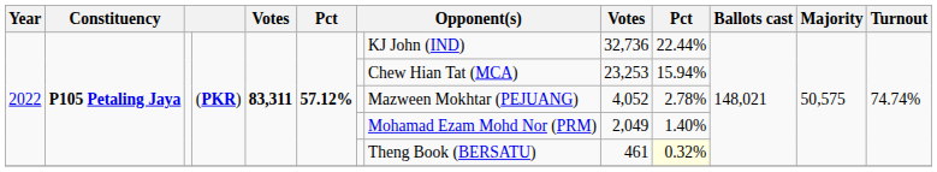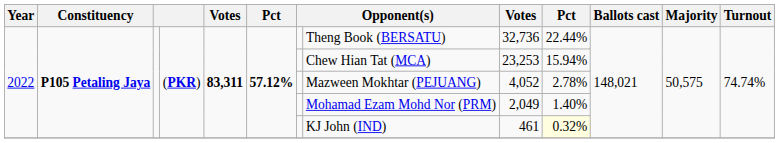row 2 | column 8: KJ John (IND) -> Theng Book (BERSATU)
row 6 | column 8: Theng Book (BERSATU) -> KJ John (IND)
